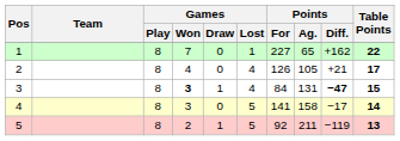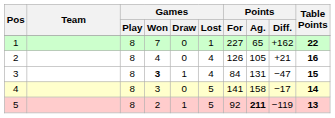row 4 | Table Points: 17 -> 16
row 5 | Points / Diff.: bold -> normal
row 7 | Points / Ag.: normal -> bold
